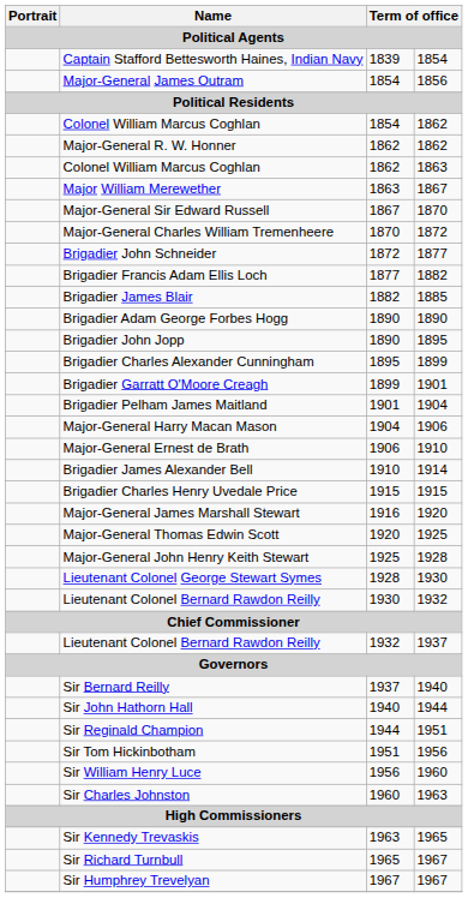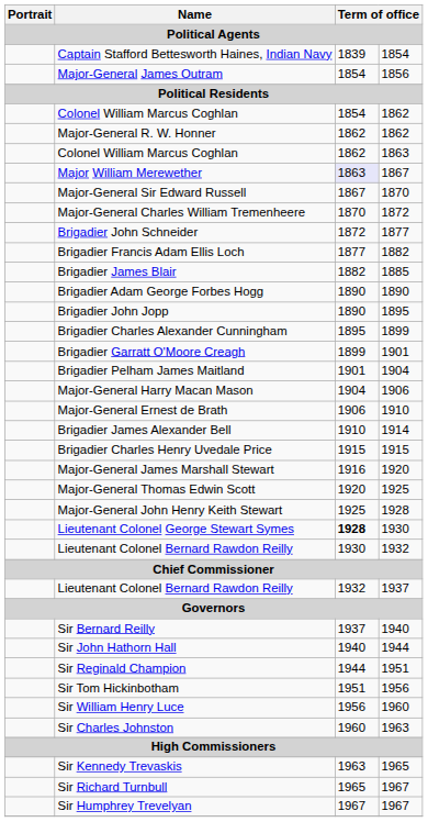Major William Merewether | column 3: no background -> lavender background
Lieutenant Colonel George Stewart Symes | column 3: normal -> bold
